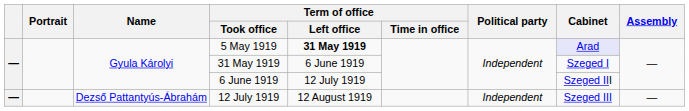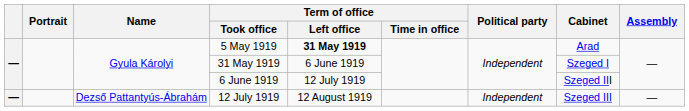5 May 1919 | Cabinet: lavender background -> no background
